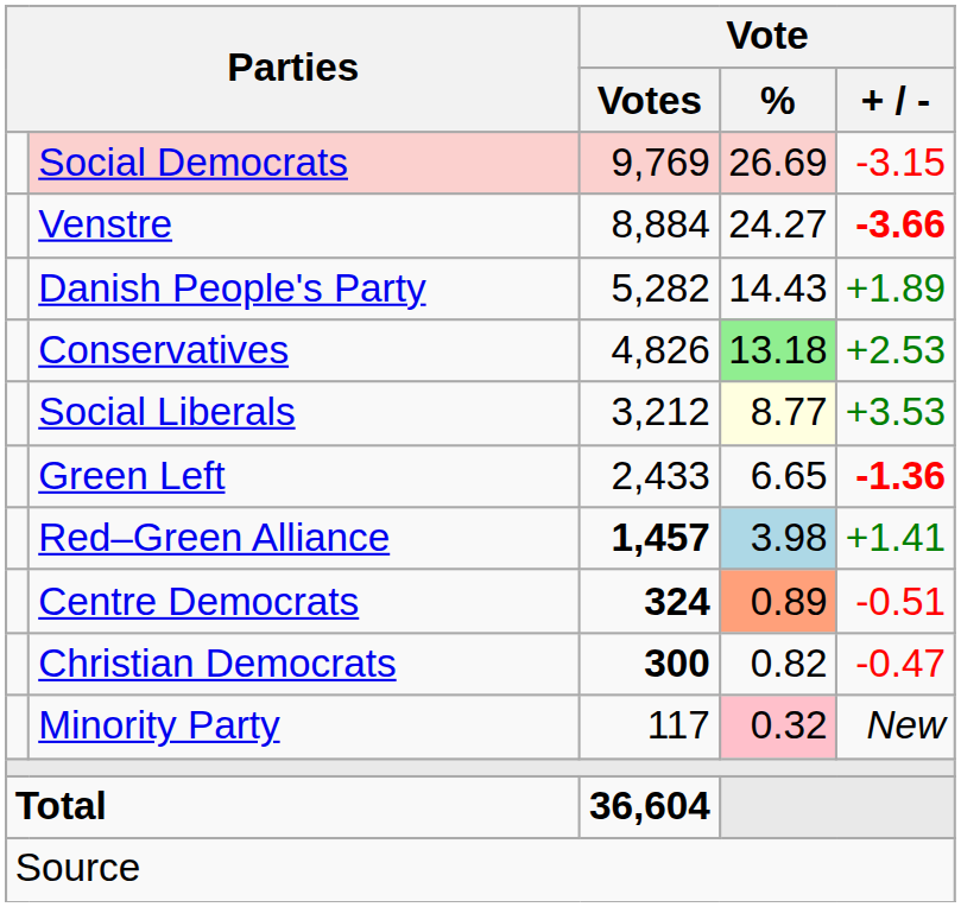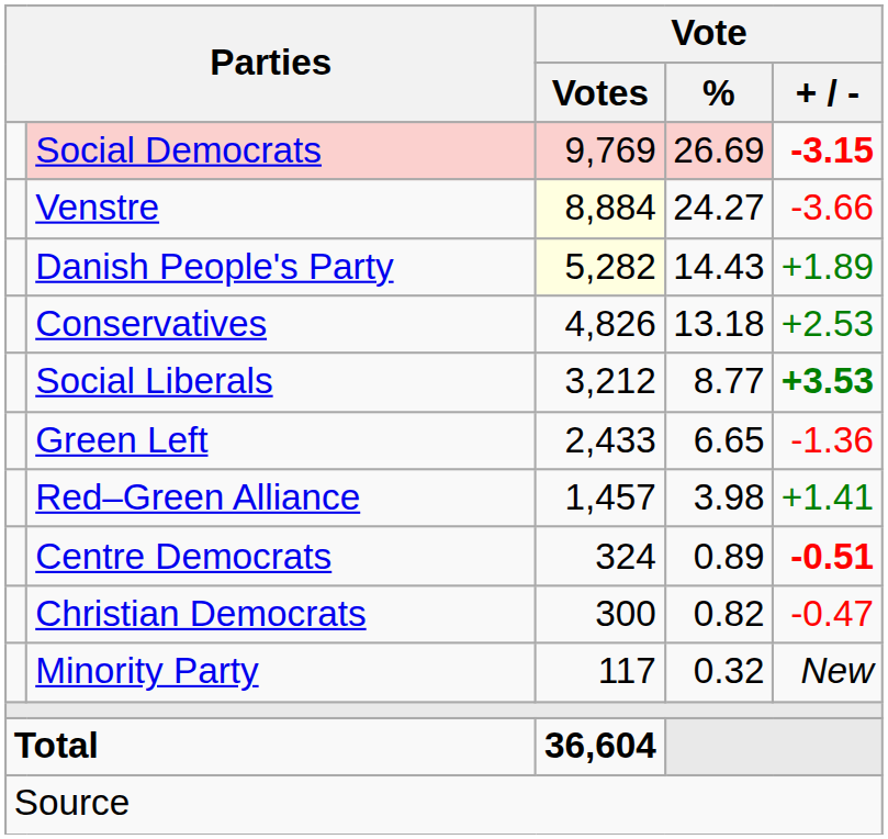Social Democrats | Vote / + / -: normal -> bold
Venstre | Vote / Votes: no background -> lightyellow background
Venstre | Vote / + / -: bold -> normal
Danish People's Party | Vote / Votes: no background -> lightyellow background
Conservatives | Vote / %: lightgreen background -> no background
Social Liberals | Vote / %: lightyellow background -> no background
Social Liberals | Vote / + / -: normal -> bold
Green Left | Vote / + / -: bold -> normal
Red–Green Alliance | Vote / Votes: bold -> normal
Red–Green Alliance | Vote / %: lightblue background -> no background
Centre Democrats | Vote / Votes: bold -> normal
Centre Democrats | Vote / %: lightsalmon background -> no background
Centre Democrats | Vote / + / -: normal -> bold
Christian Democrats | Vote / Votes: bold -> normal
Minority Party | Vote / %: pink background -> no background
